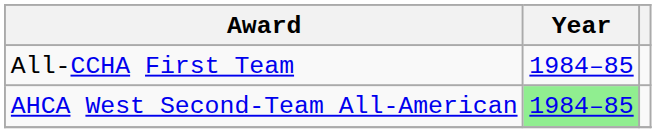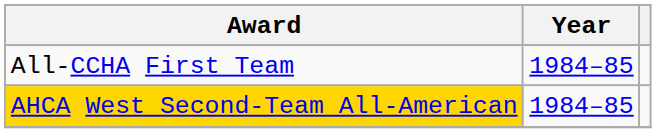row 3 | Award: no background -> gold background
row 3 | Year: lightgreen background -> no background
